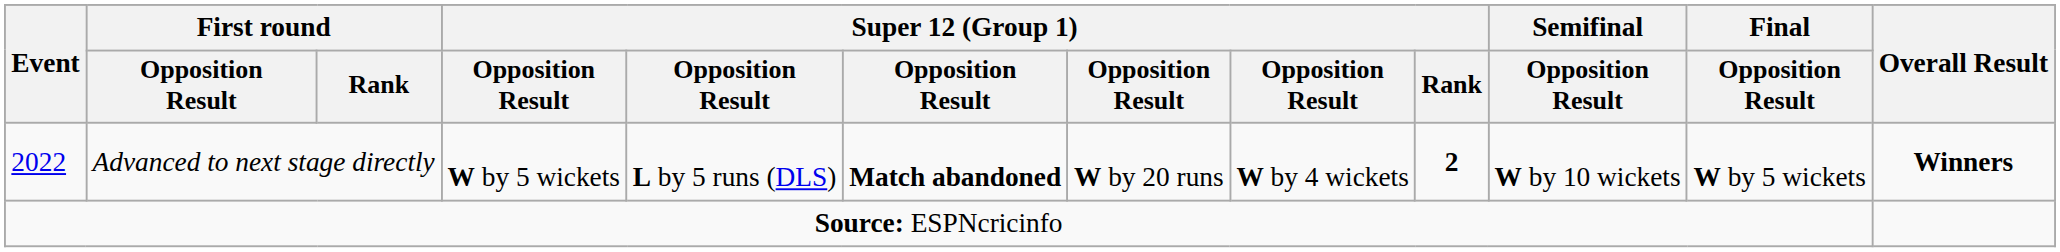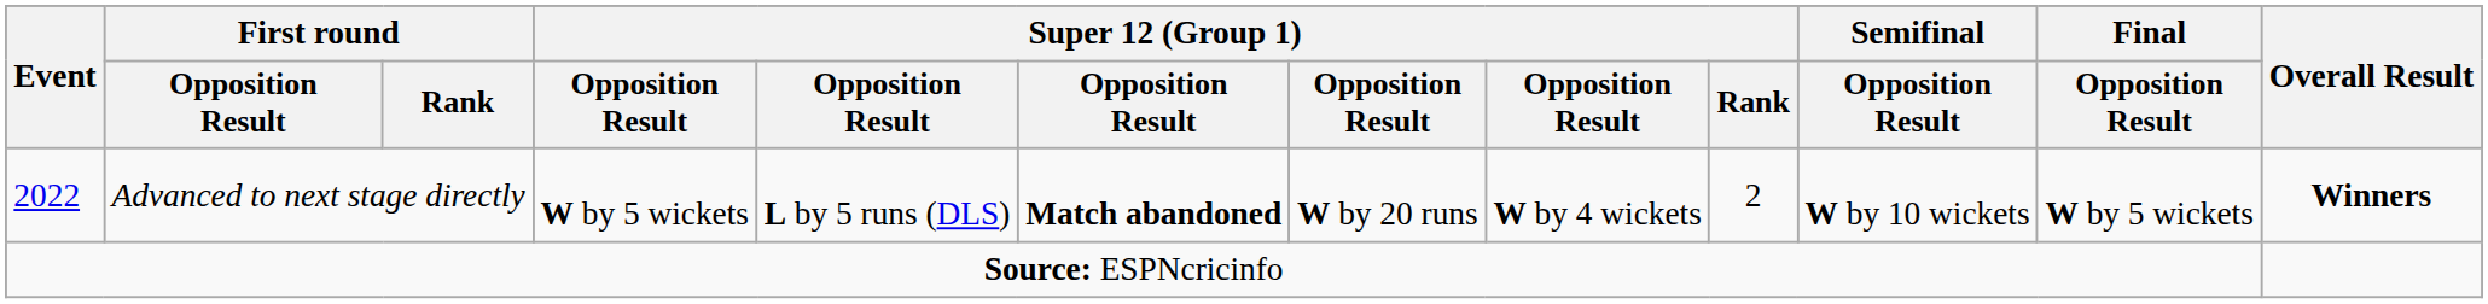2022 | Super 12 (Group 1) / Rank: bold -> normal
